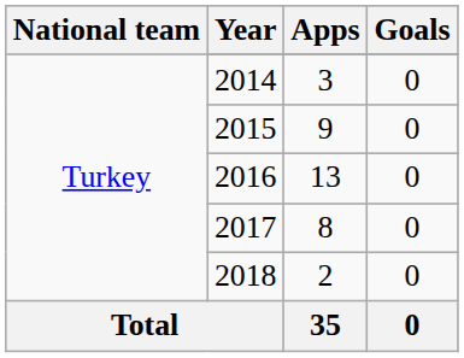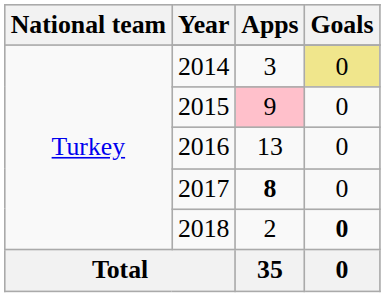2014 | Goals: no background -> khaki background
2015 | Apps: no background -> pink background
2017 | Apps: normal -> bold
2018 | Goals: normal -> bold
